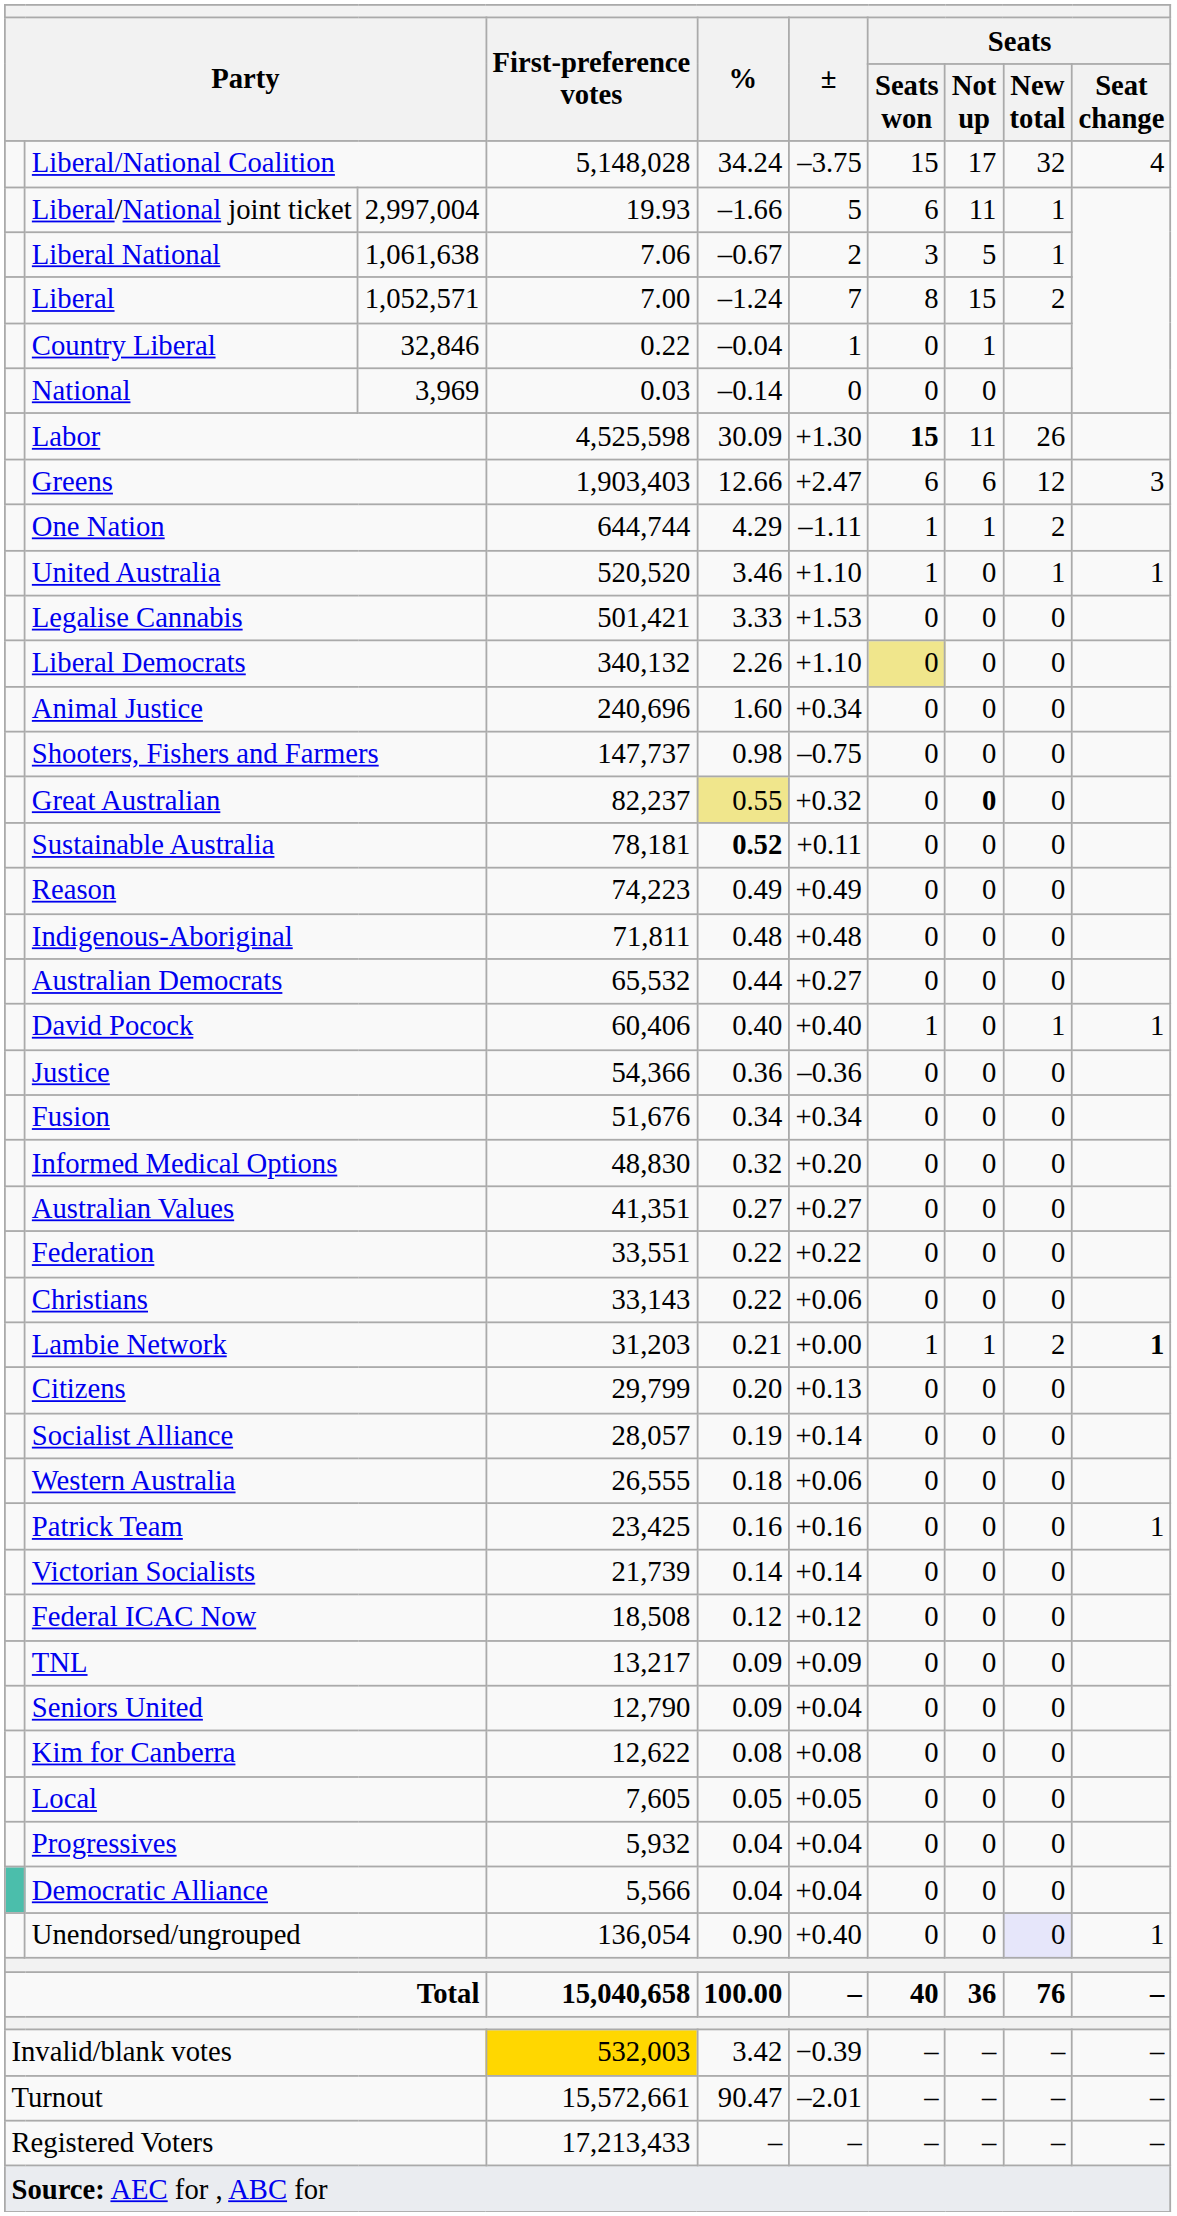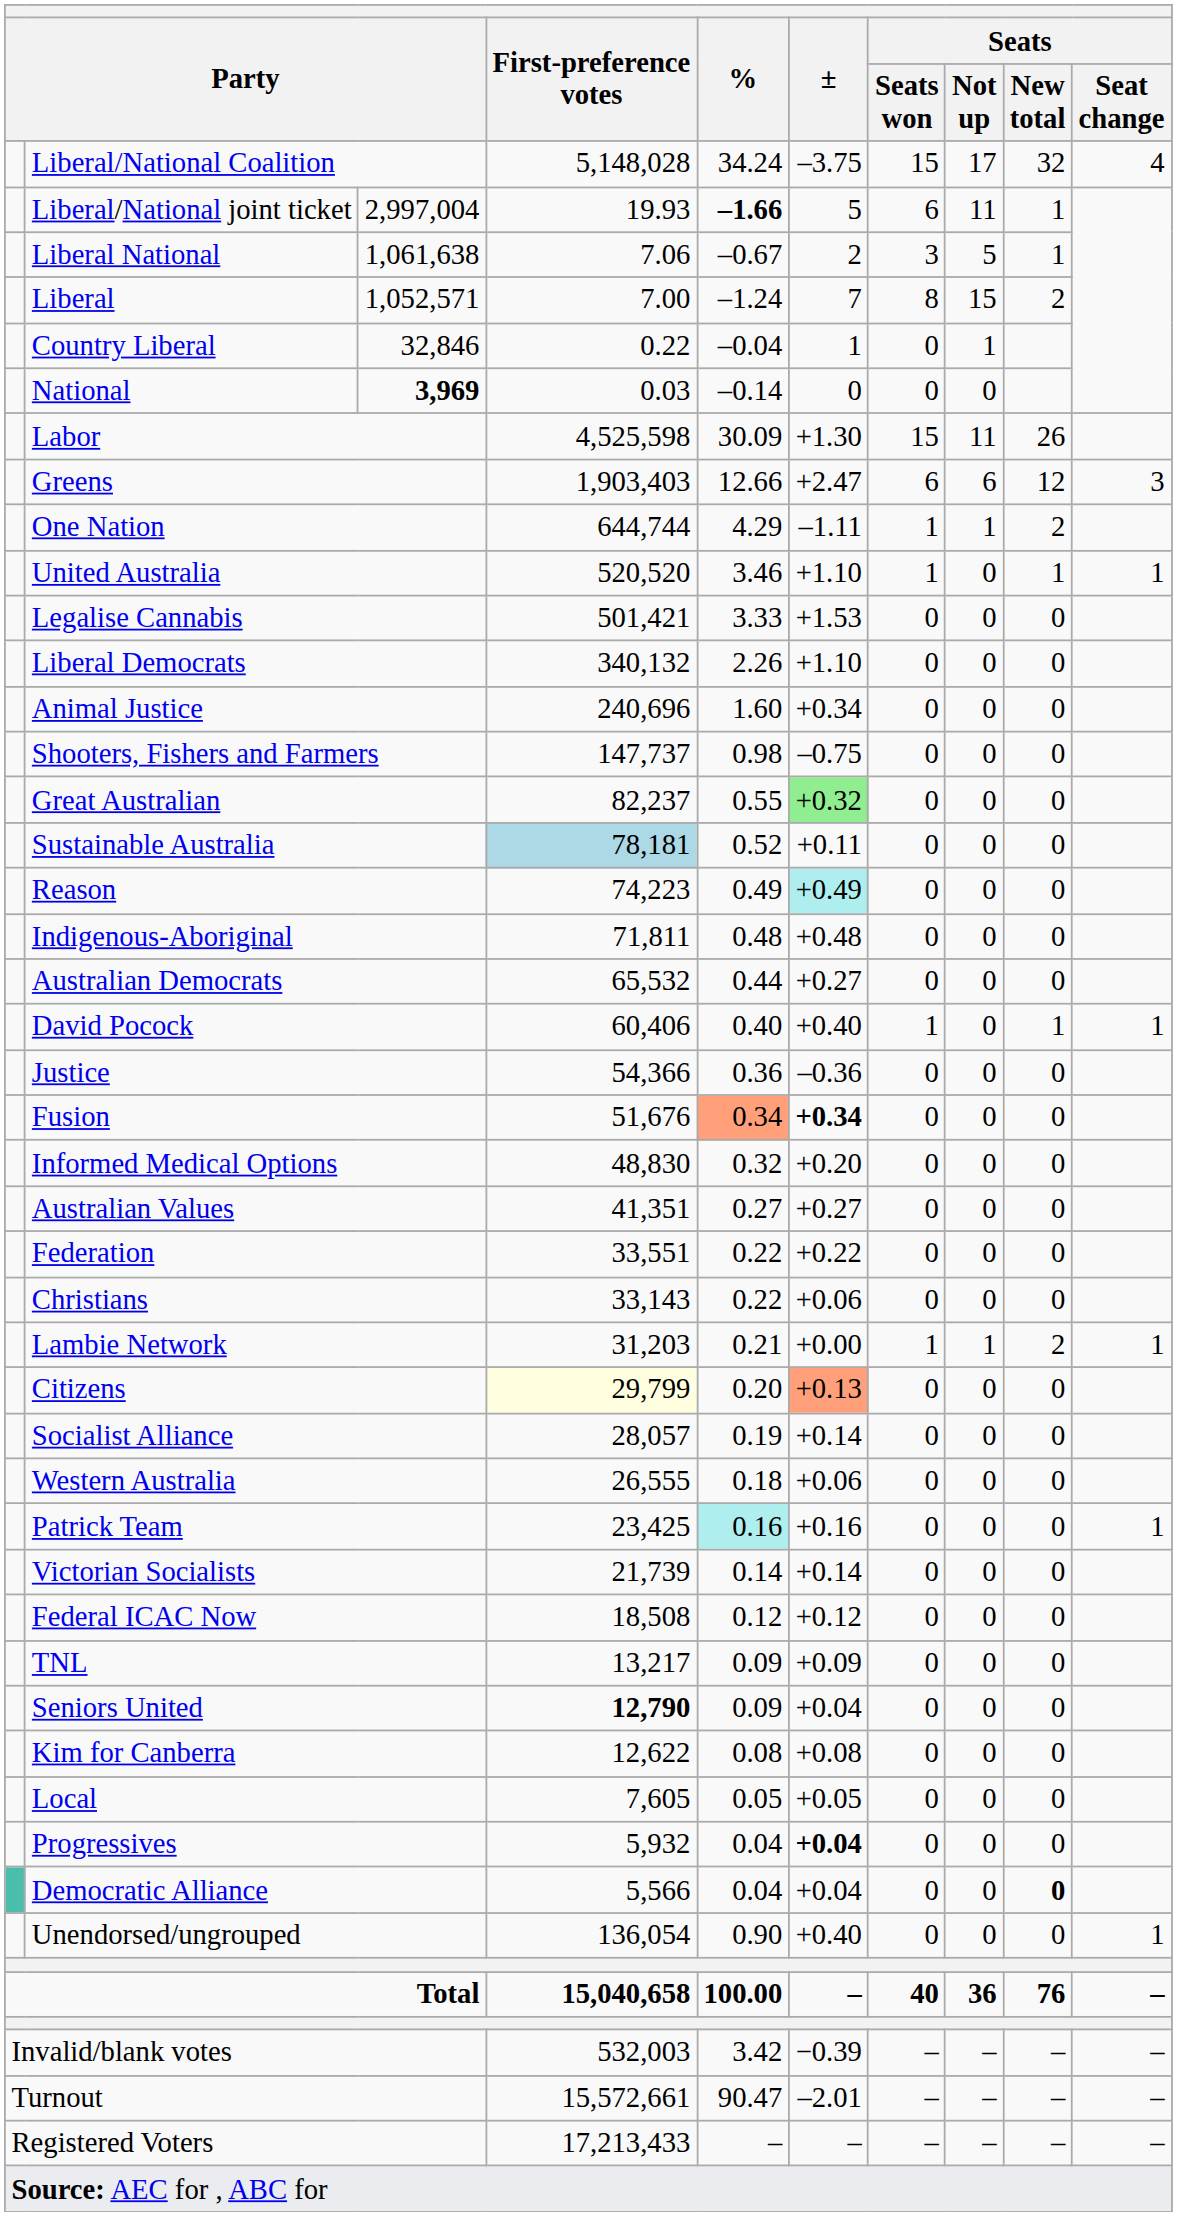Liberal/National joint ticket | %: normal -> bold
National | column 3: normal -> bold
Labor | Seats / Seats won: bold -> normal
Liberal Democrats | Seats / Seats won: khaki background -> no background
Great Australian | %: khaki background -> no background
Great Australian | ±: no background -> lightgreen background
Great Australian | Seats / Not up: bold -> normal
Sustainable Australia | First-preference votes: no background -> lightblue background
Sustainable Australia | %: bold -> normal
Reason | ±: no background -> paleturquoise background
Fusion | %: no background -> lightsalmon background
Fusion | ±: normal -> bold
Lambie Network | Seats / Seat change: bold -> normal
Citizens | First-preference votes: no background -> lightyellow background
Citizens | ±: no background -> lightsalmon background
Patrick Team | %: no background -> paleturquoise background
Seniors United | First-preference votes: normal -> bold
Progressives | ±: normal -> bold
Democratic Alliance | Seats / New total: normal -> bold
Unendorsed/ungrouped | Seats / New total: lavender background -> no background
Invalid/blank votes | First-preference votes: gold background -> no background
